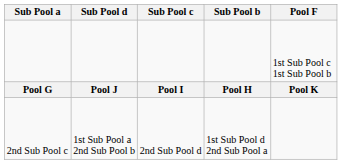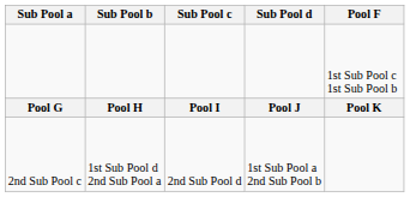columns swapped: Sub Pool b <-> Sub Pool d
